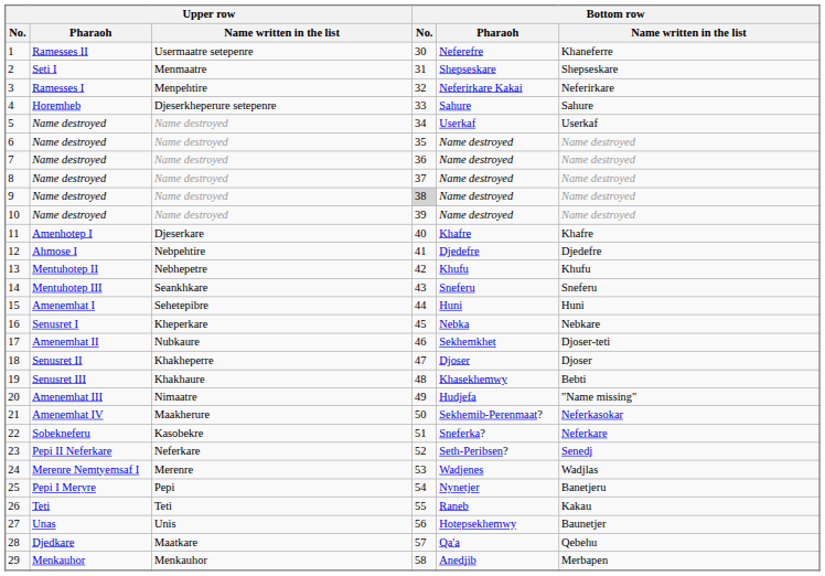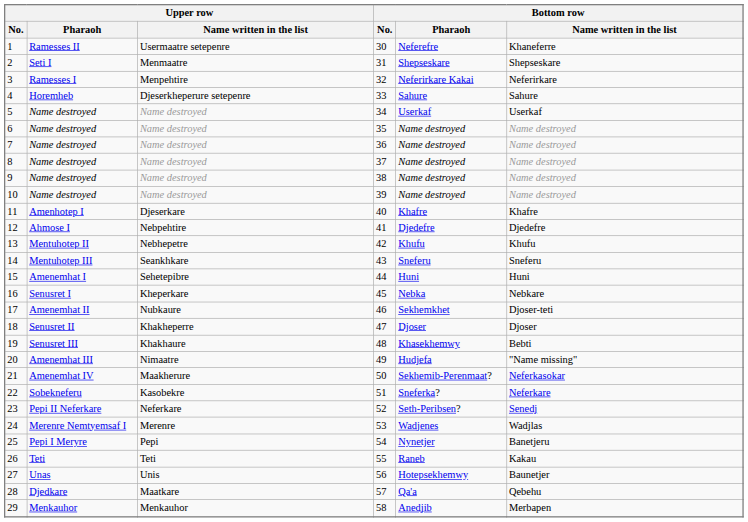9 | Bottom row / No.: lightgrey background -> no background
